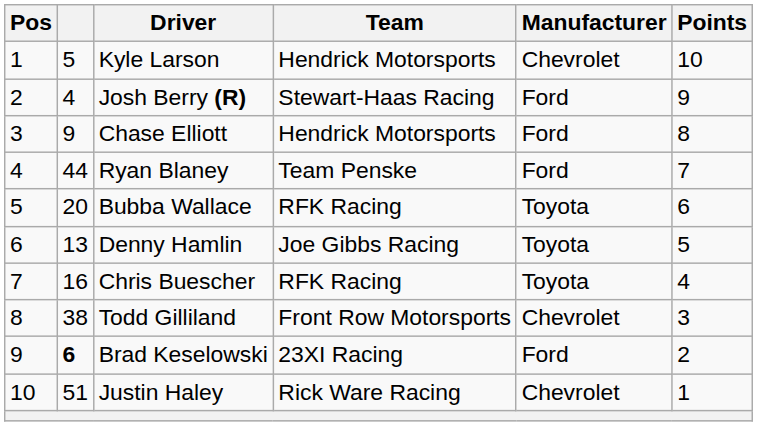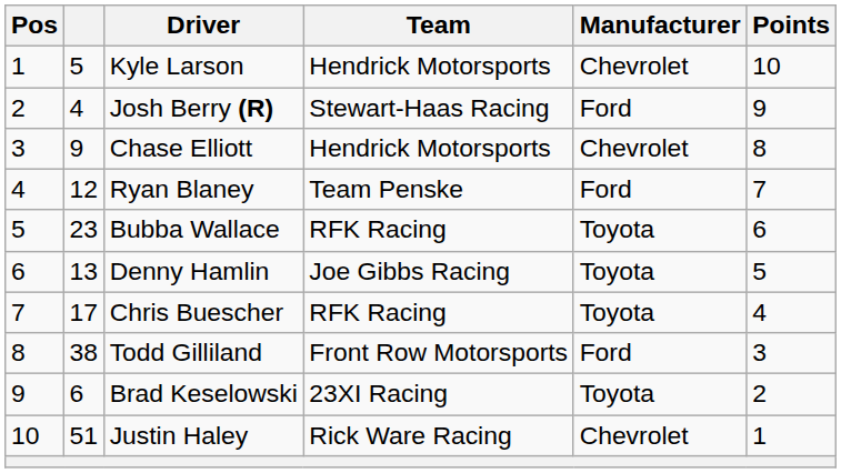Chase Elliott | Manufacturer: Ford -> Chevrolet
Ryan Blaney | column 2: 44 -> 12
Bubba Wallace | column 2: 20 -> 23
Chris Buescher | column 2: 16 -> 17
Todd Gilliland | Manufacturer: Chevrolet -> Ford
Brad Keselowski | column 2: bold -> normal
Brad Keselowski | Manufacturer: Ford -> Toyota
